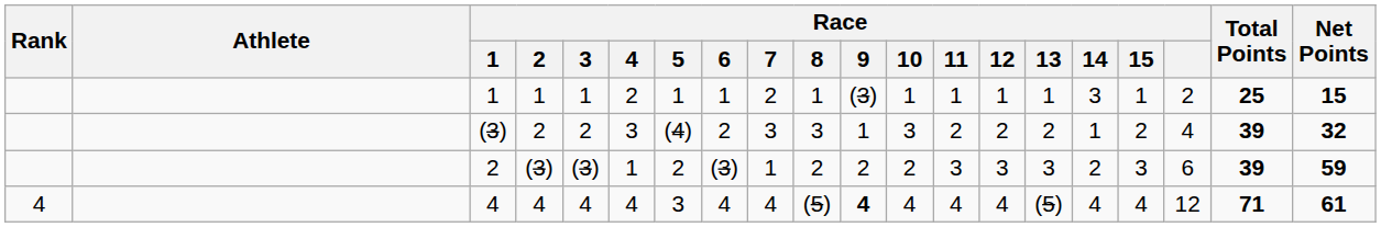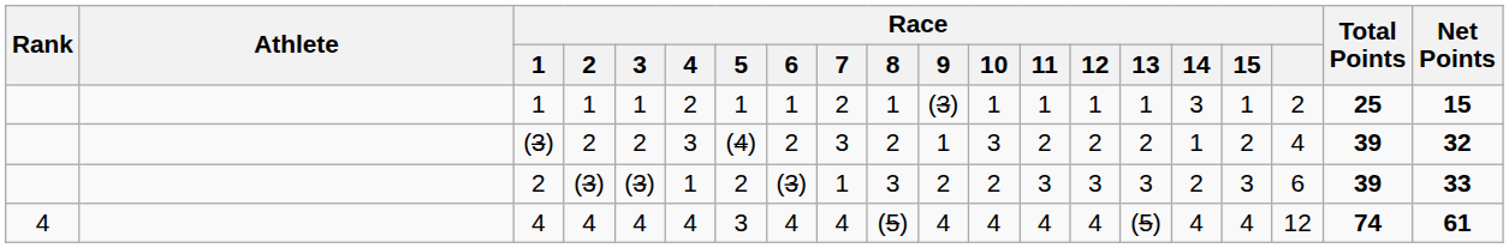row 4 | Race / 8: 3 -> 2
row 5 | Race / 8: 2 -> 3
row 5 | Net Points: 59 -> 33
row 6 | Race / 9: bold -> normal
row 6 | Total Points: 71 -> 74
